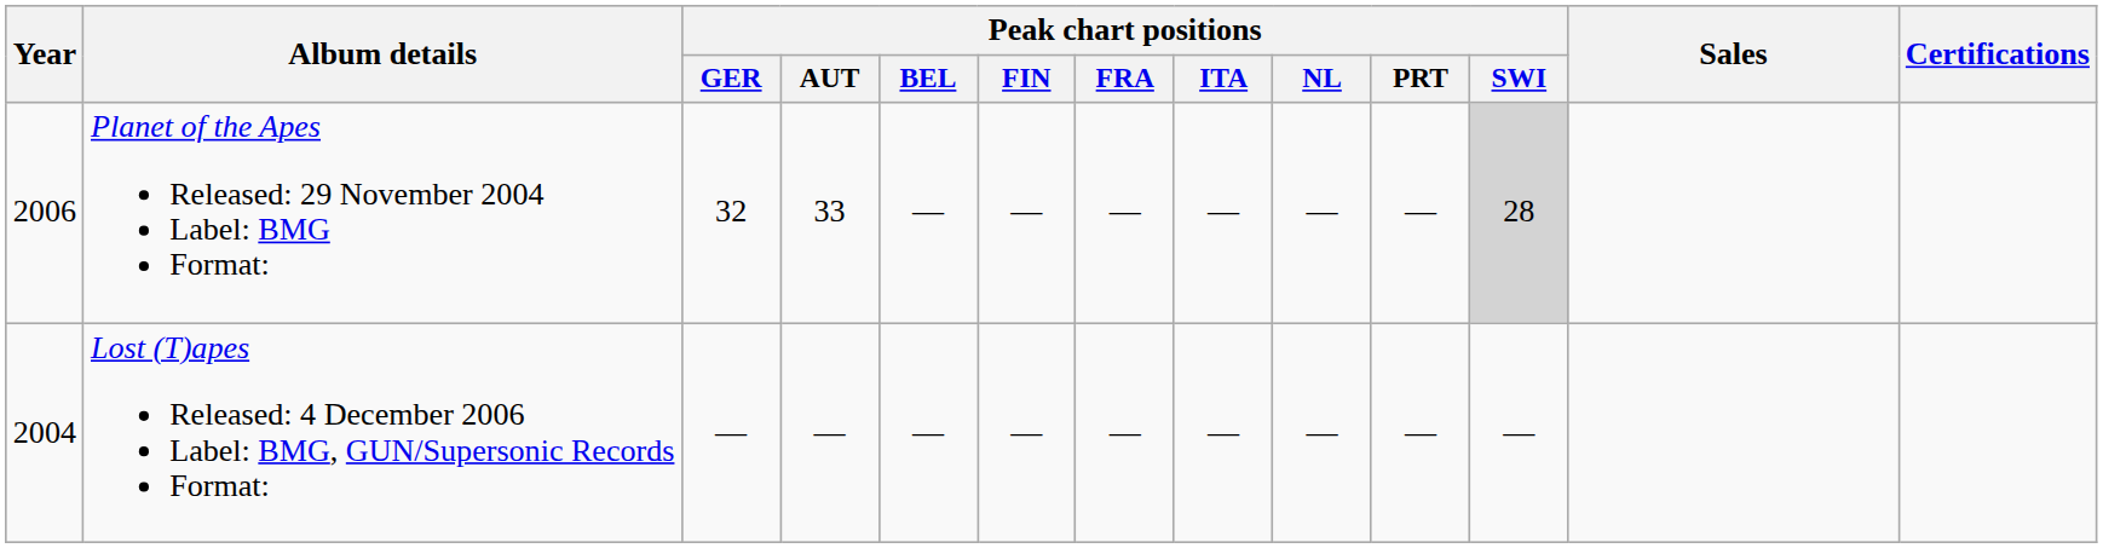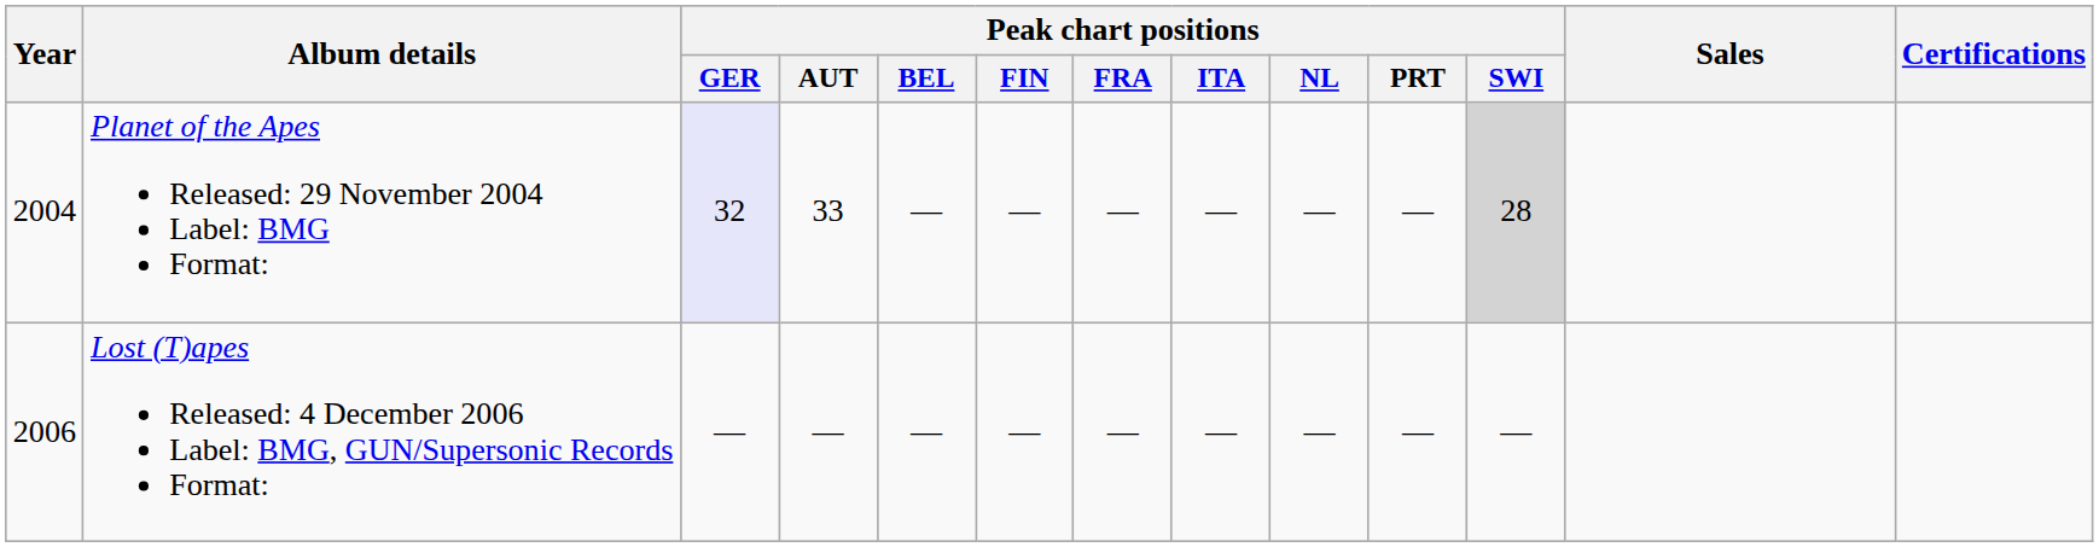row 3 | Year: 2006 -> 2004
row 3 | Peak chart positions / GER: no background -> lavender background
row 4 | Year: 2004 -> 2006
